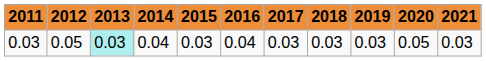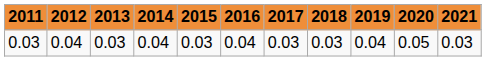row 2 | 2012: 0.05 -> 0.04
row 2 | 2013: paleturquoise background -> no background
row 2 | 2019: 0.03 -> 0.04
